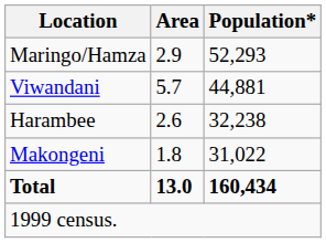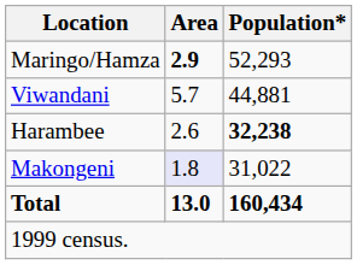Maringo/Hamza | Area: normal -> bold
Harambee | Population*: normal -> bold
Makongeni | Area: no background -> lavender background
